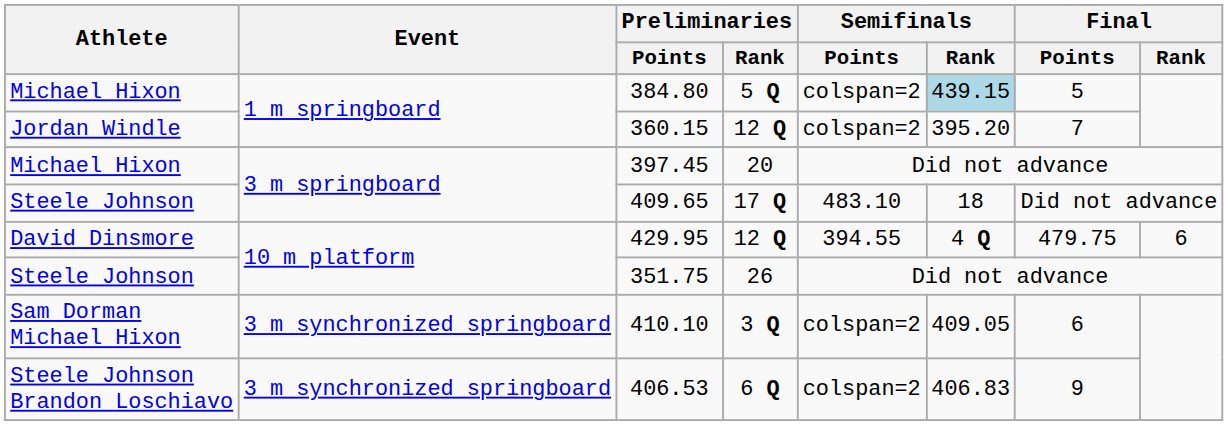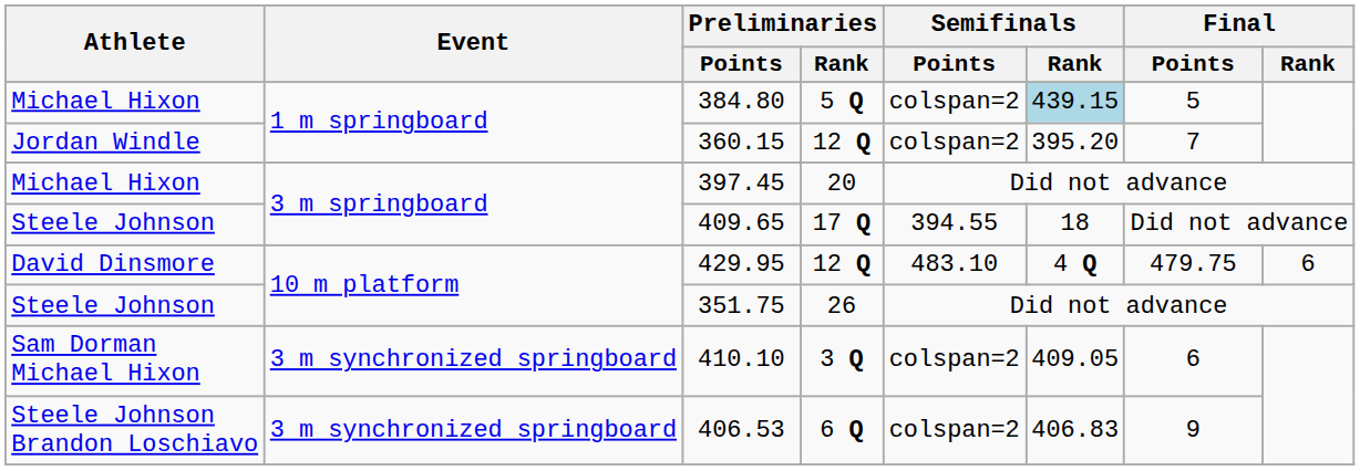409.65 | Semifinals / Points: 483.10 -> 394.55
429.95 | Semifinals / Points: 394.55 -> 483.10
